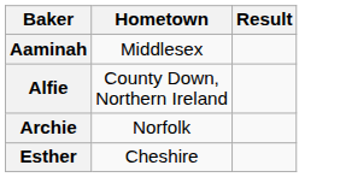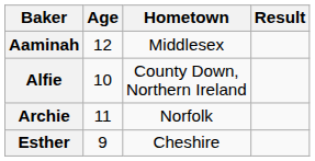+ column: Age | 12 | 10 | 11 | 9
